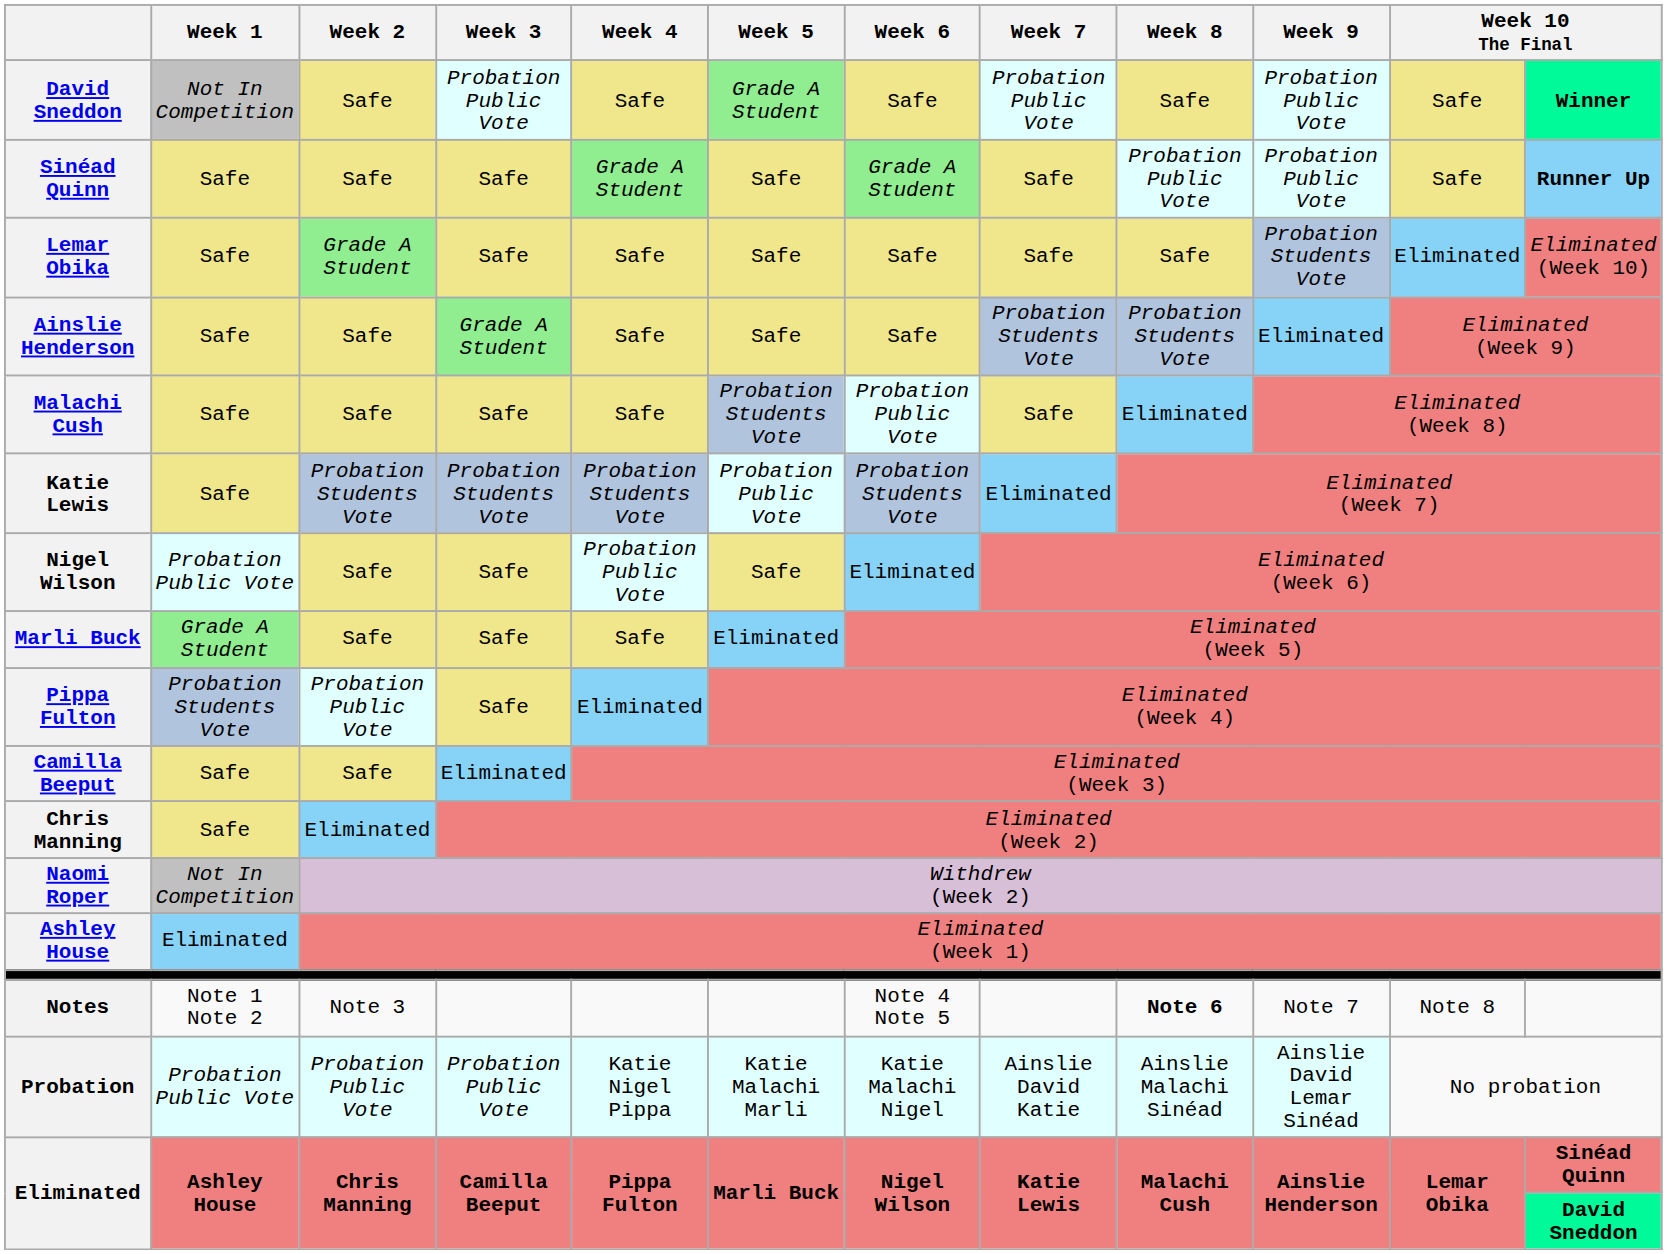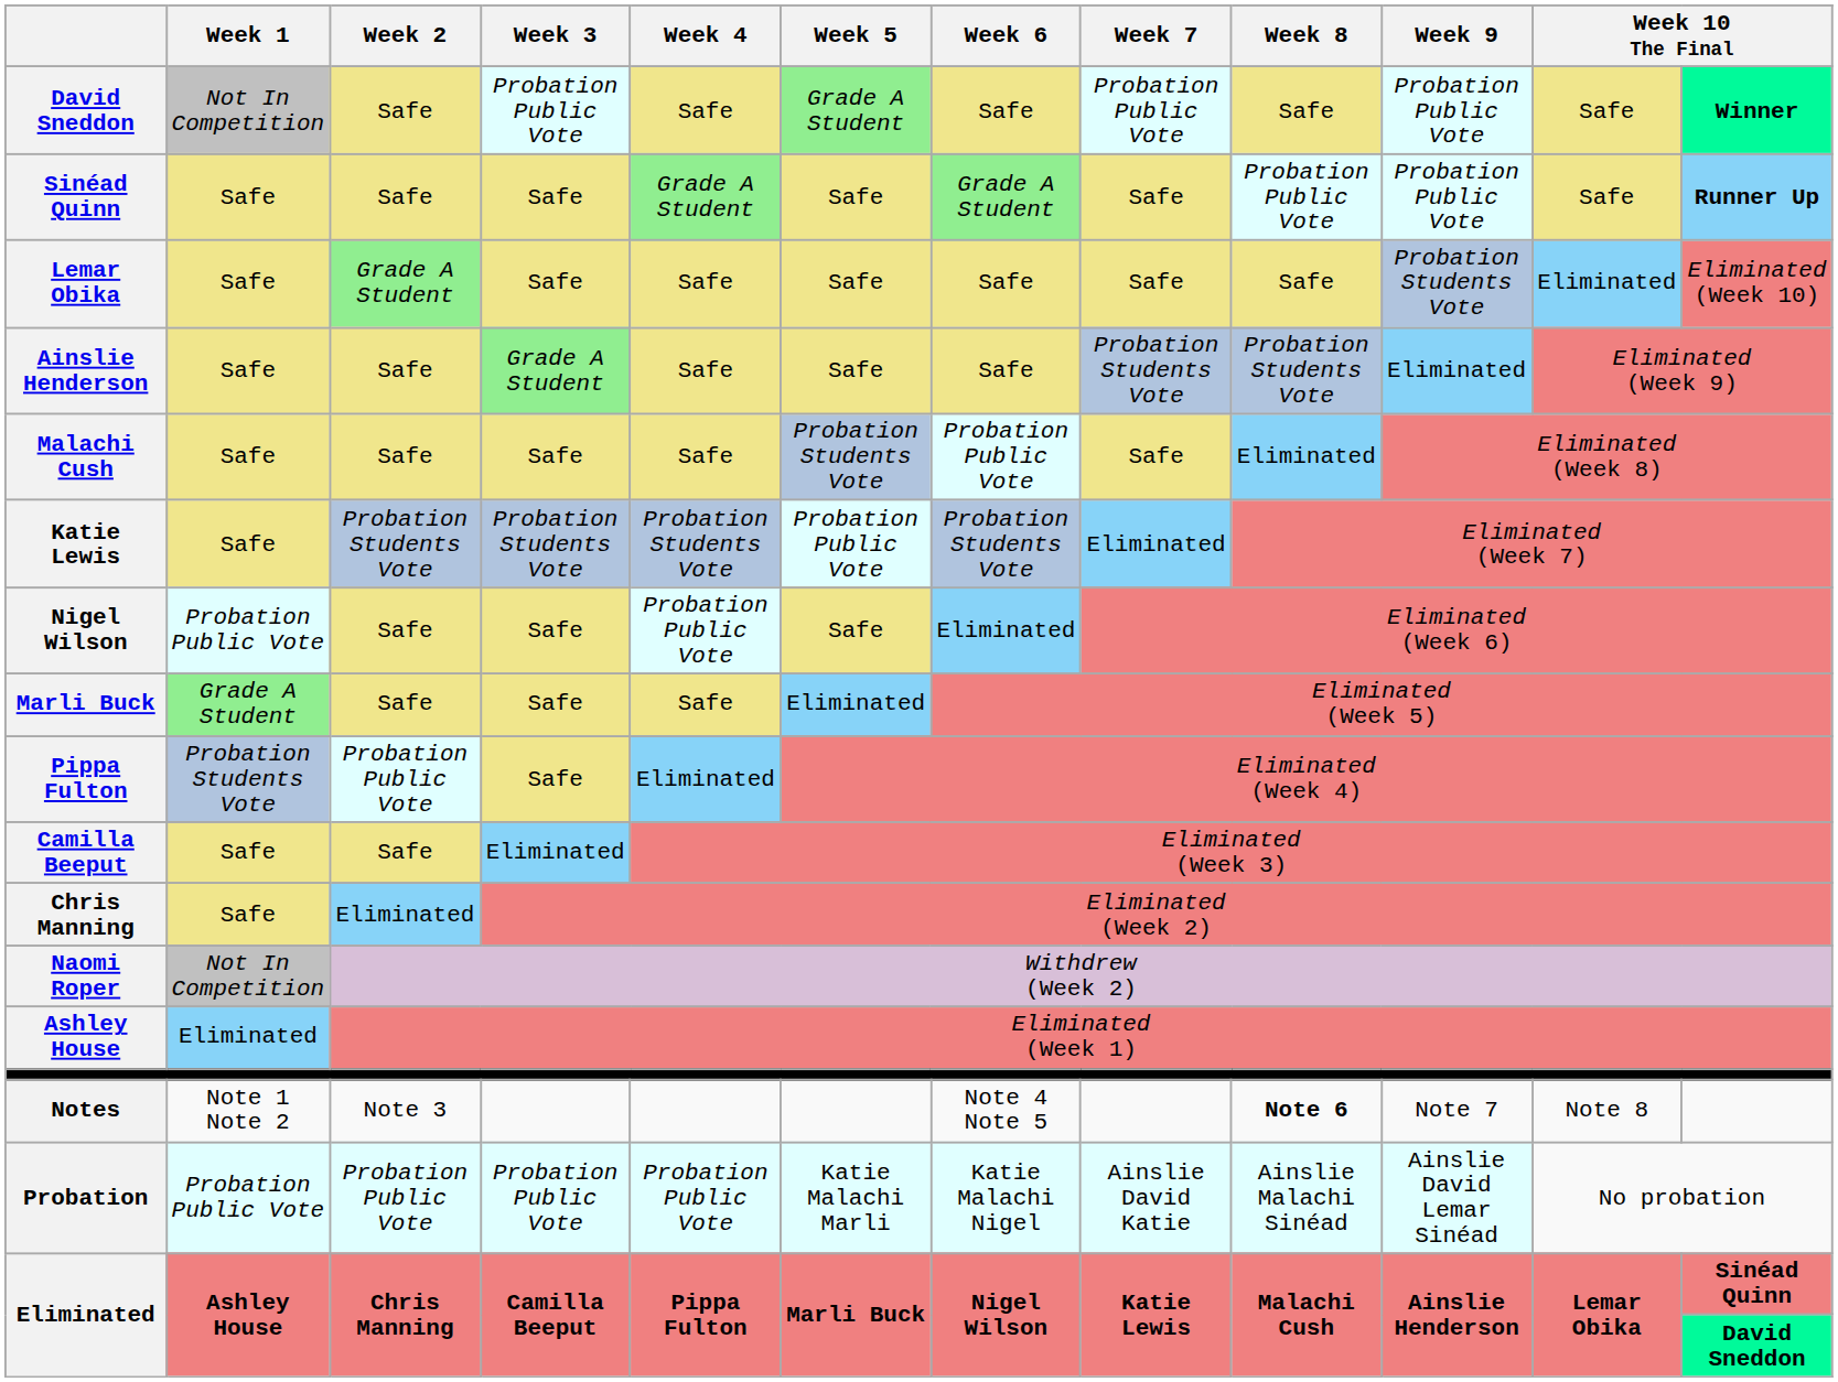Probation | Week 4: Katie Nigel Pippa -> Probation Public Vote
